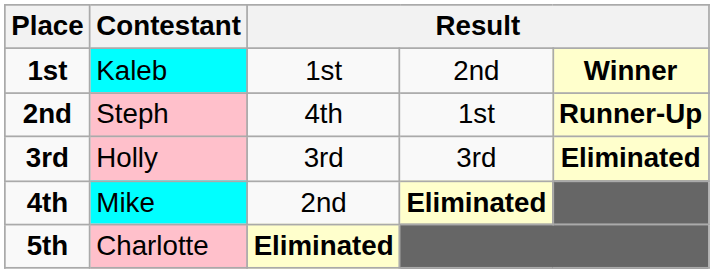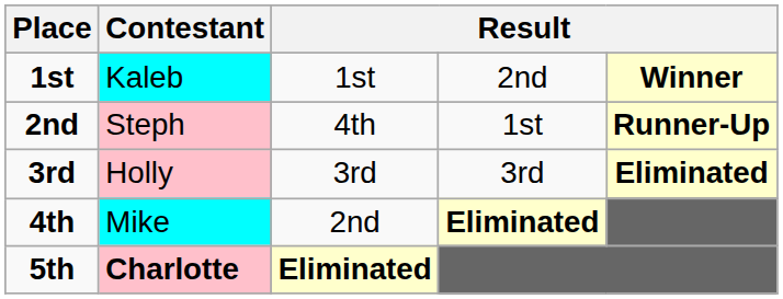5th | Contestant: normal -> bold
